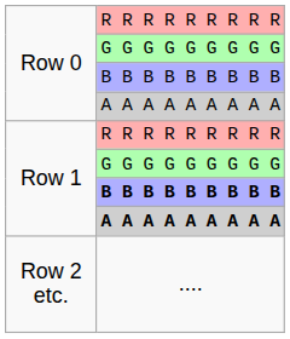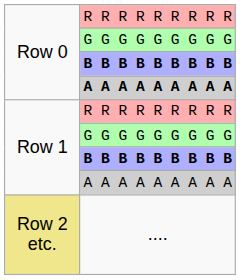row 3 | column 2: normal -> bold
row 4 | column 2: normal -> bold
row 8 | column 2: bold -> normal
row 9 | column 1: no background -> khaki background
